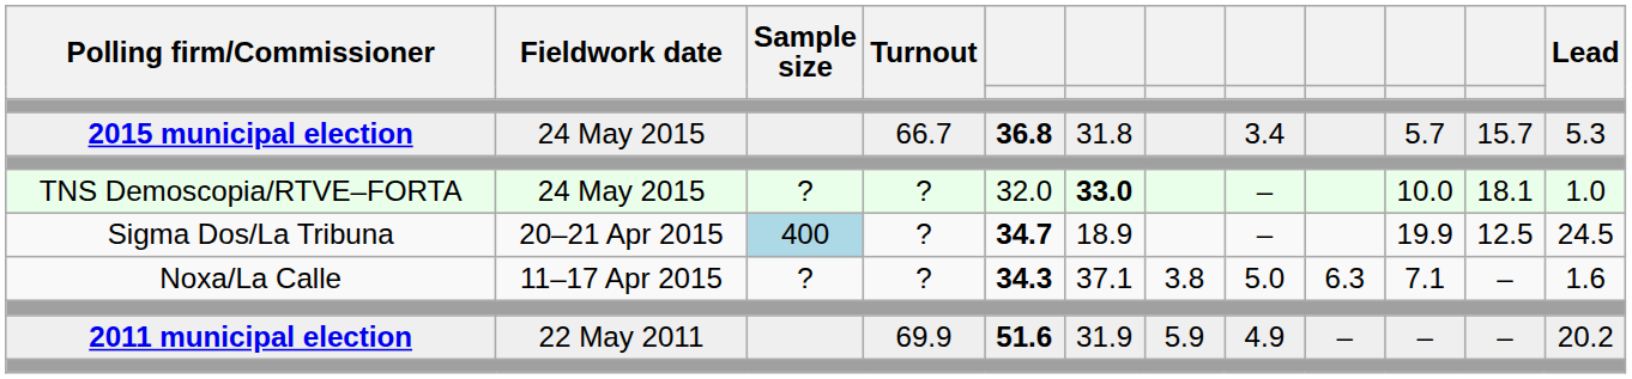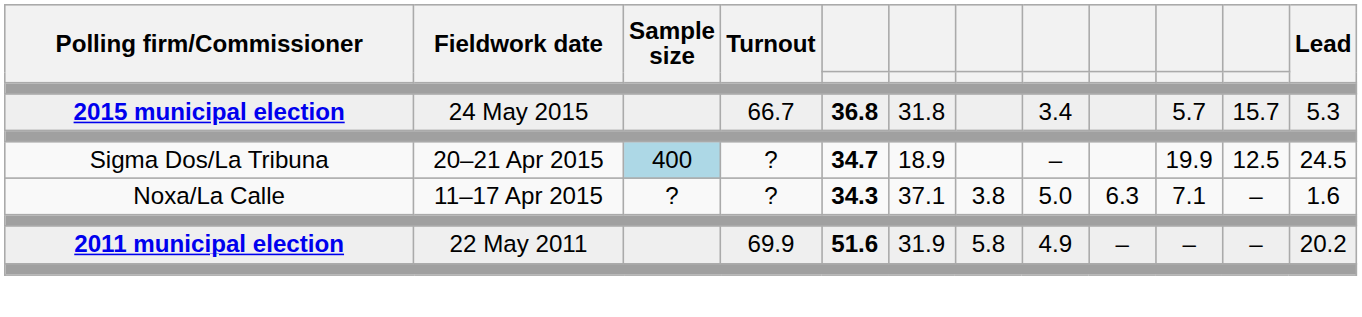- row: TNS Demoscopia/RTVE–FORTA | 24 May 2015 | ? | ? | 32.0 | 33.0 | – | 10.0 | 18.1 | 1.0
2011 municipal election | column 7: 5.9 -> 5.8
